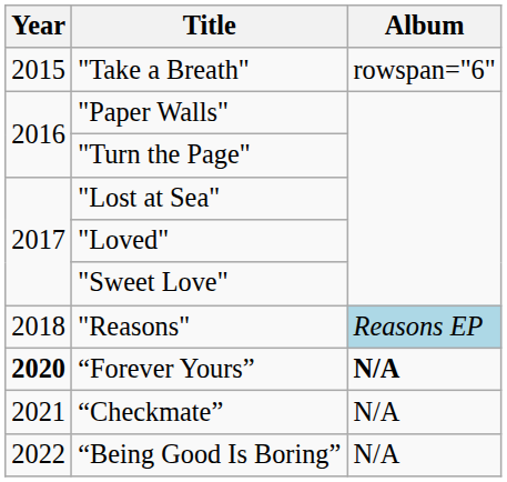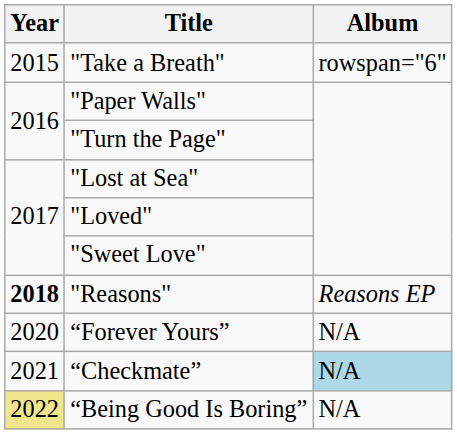"Reasons" | Year: normal -> bold
"Reasons" | Album: lightblue background -> no background
“Forever Yours” | Year: bold -> normal
“Forever Yours” | Album: bold -> normal
“Checkmate” | Album: no background -> lightblue background
“Being Good Is Boring” | Year: no background -> khaki background
